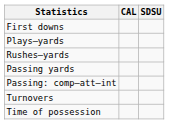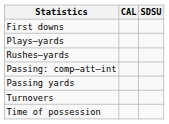rows swapped: Passing yards <-> Passing: comp–att–int
